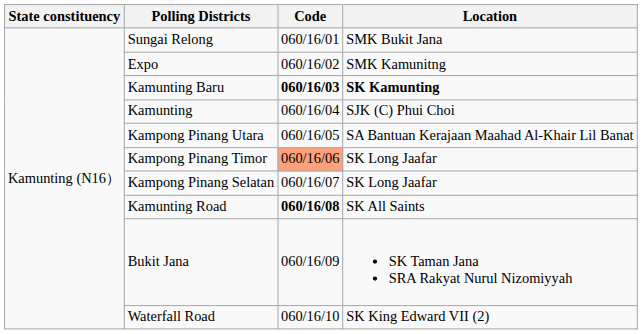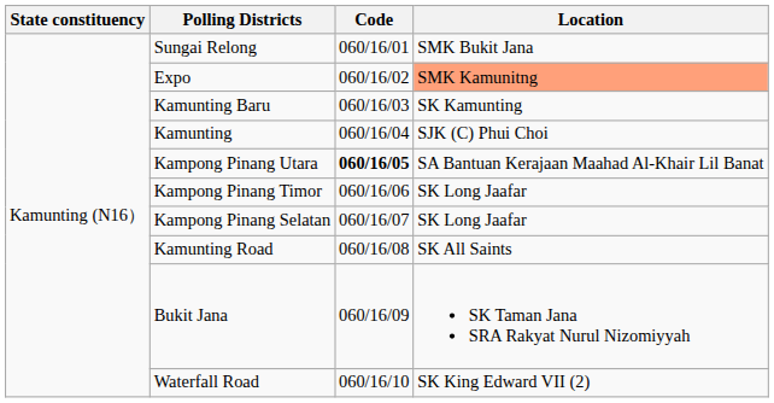Expo | Location: no background -> lightsalmon background
Kamunting Baru | Code: bold -> normal
Kamunting Baru | Location: bold -> normal
Kampong Pinang Utara | Code: normal -> bold
Kampong Pinang Timor | Code: lightsalmon background -> no background
Kamunting Road | Code: bold -> normal
